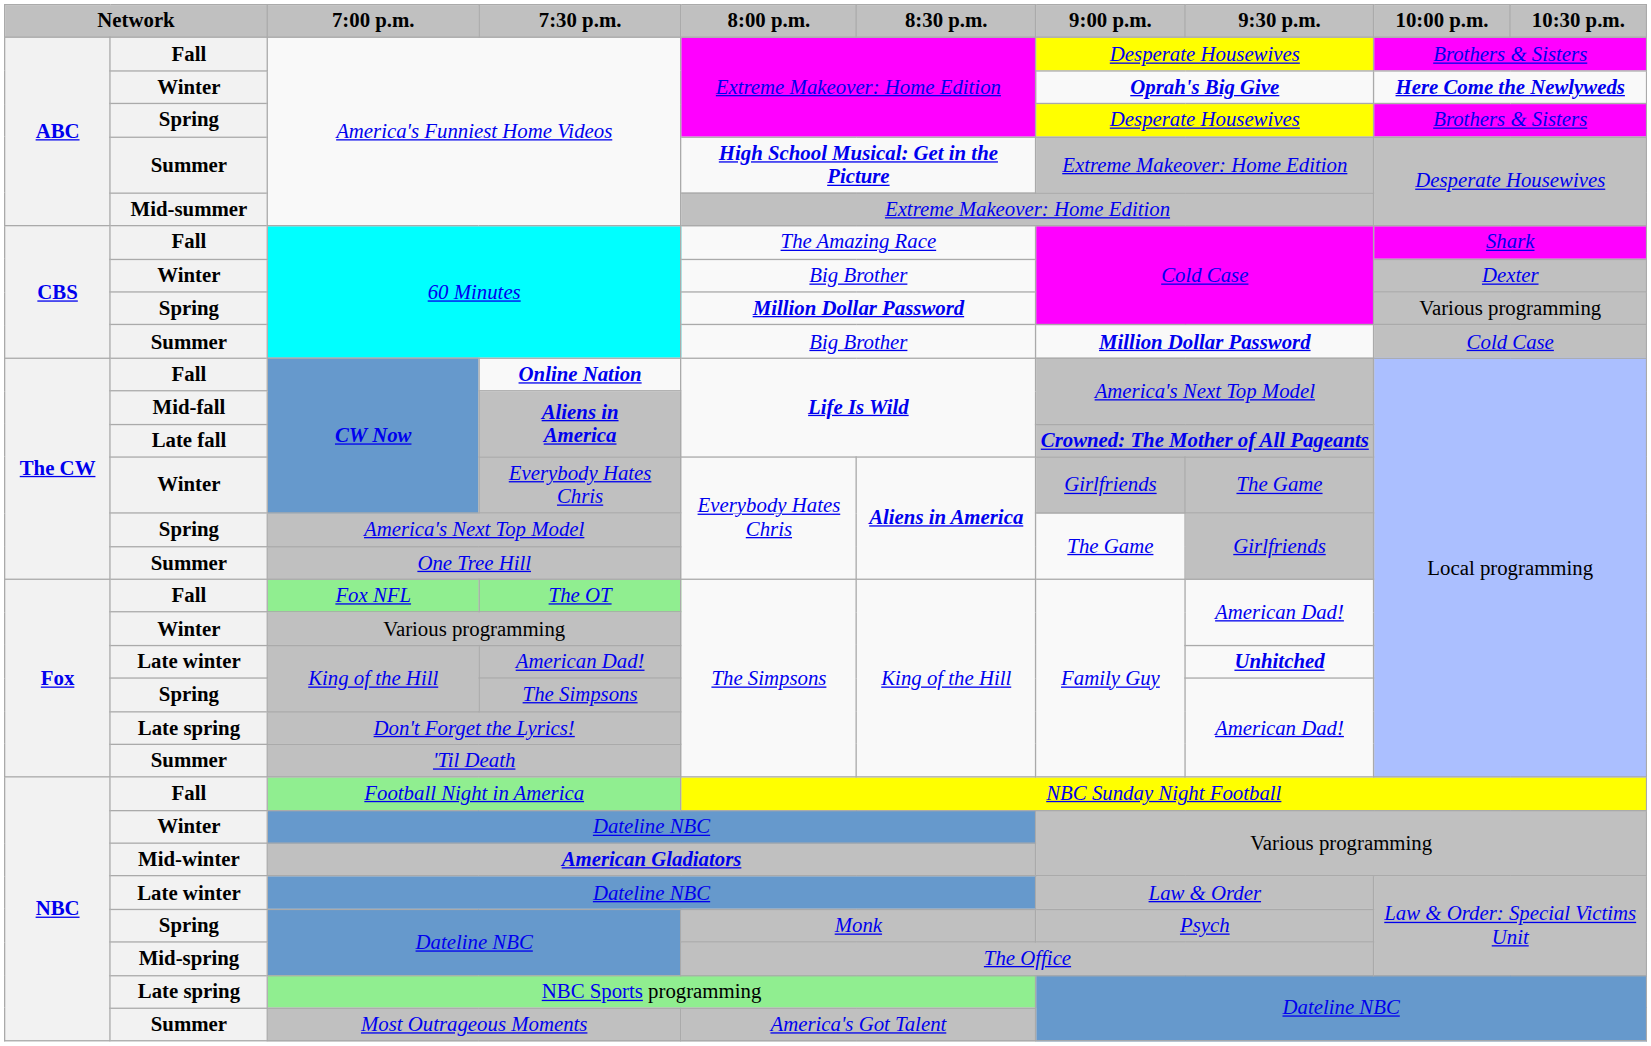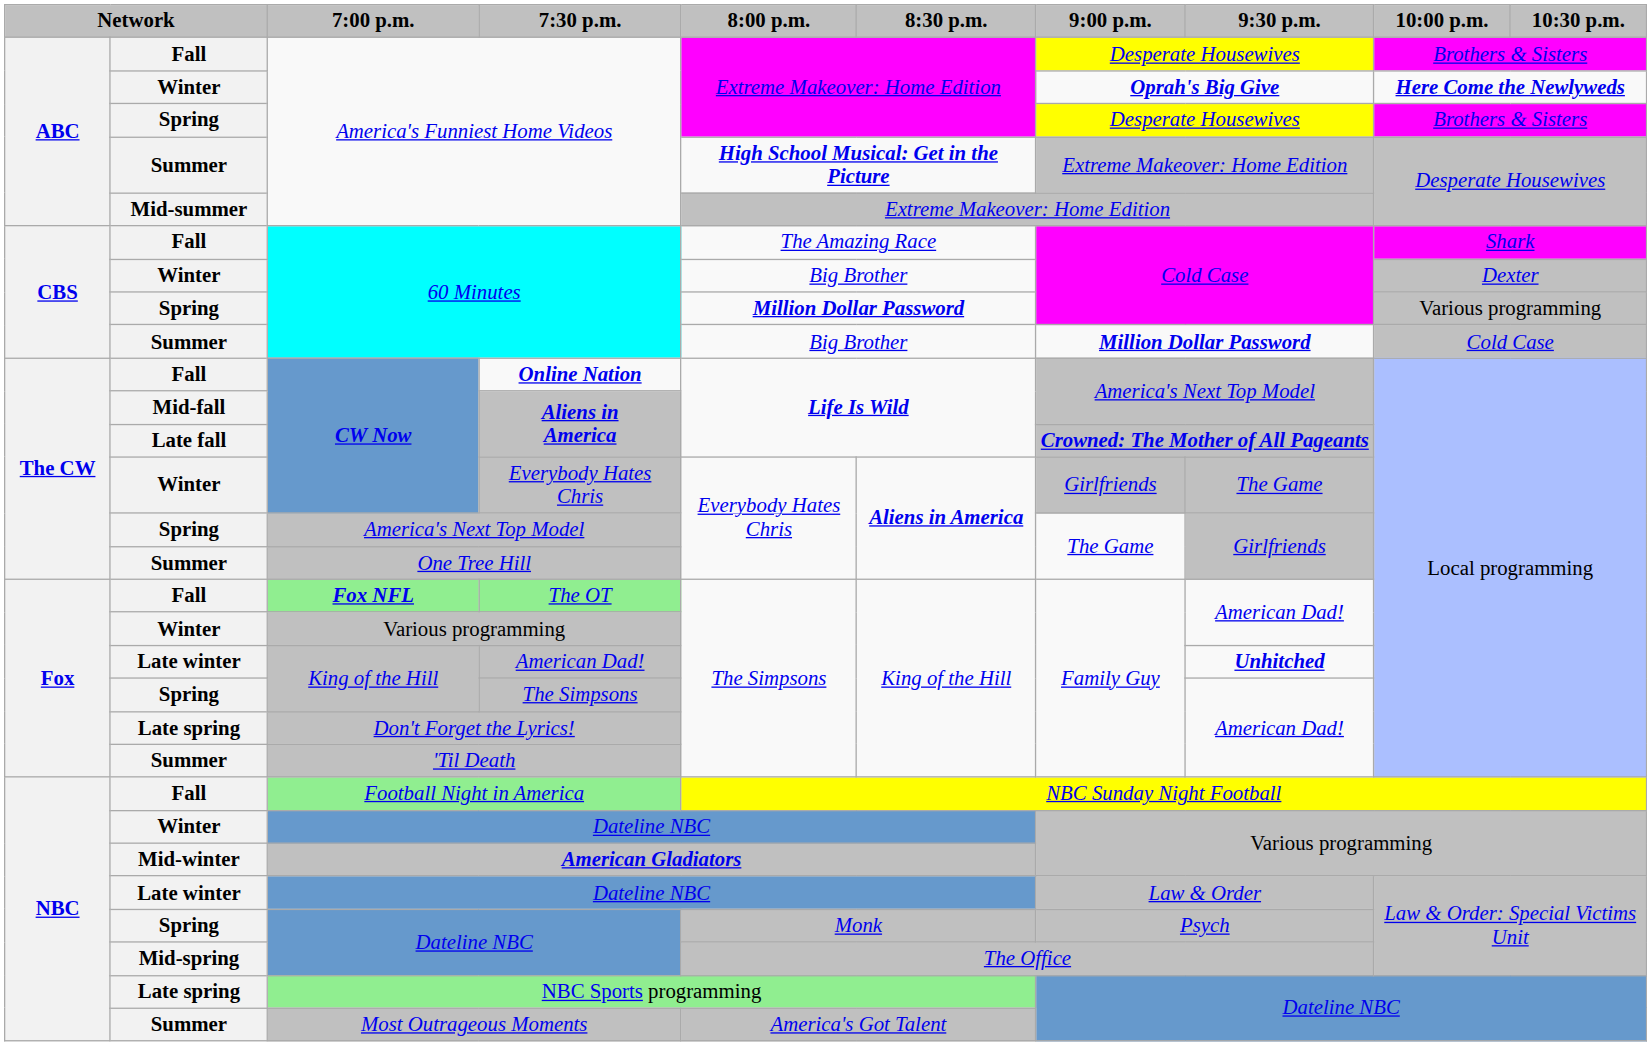The OT | 7:00 p.m.: normal -> bold
